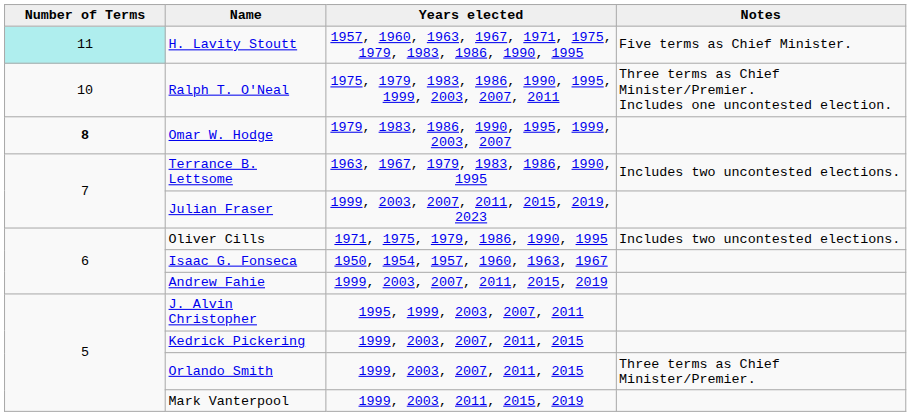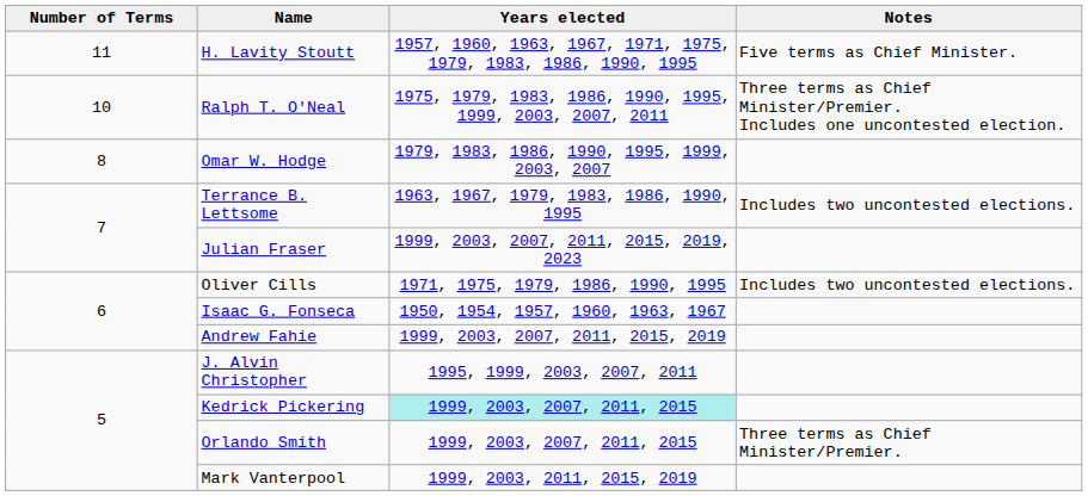H. Lavity Stoutt | Number of Terms: paleturquoise background -> no background
Omar W. Hodge | Number of Terms: bold -> normal
Kedrick Pickering | Years elected: no background -> paleturquoise background
